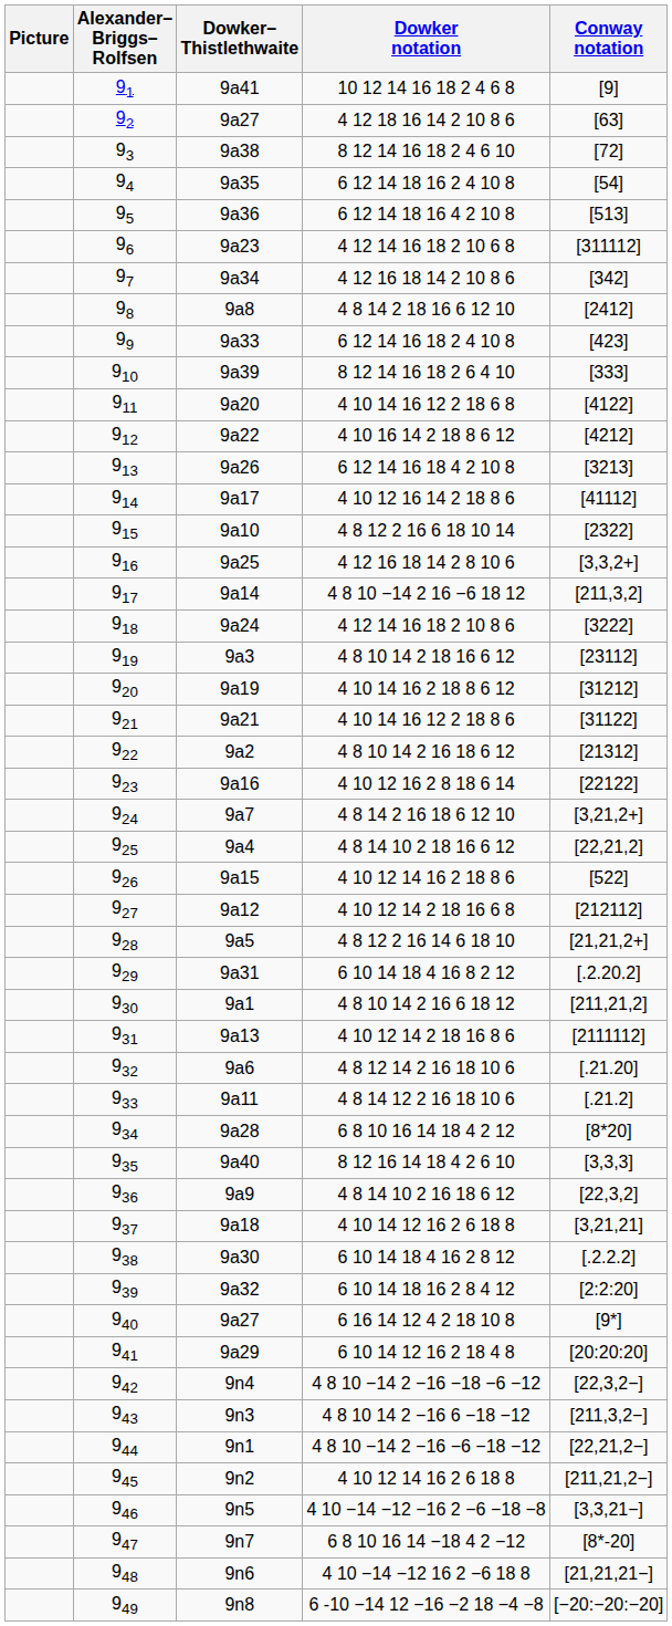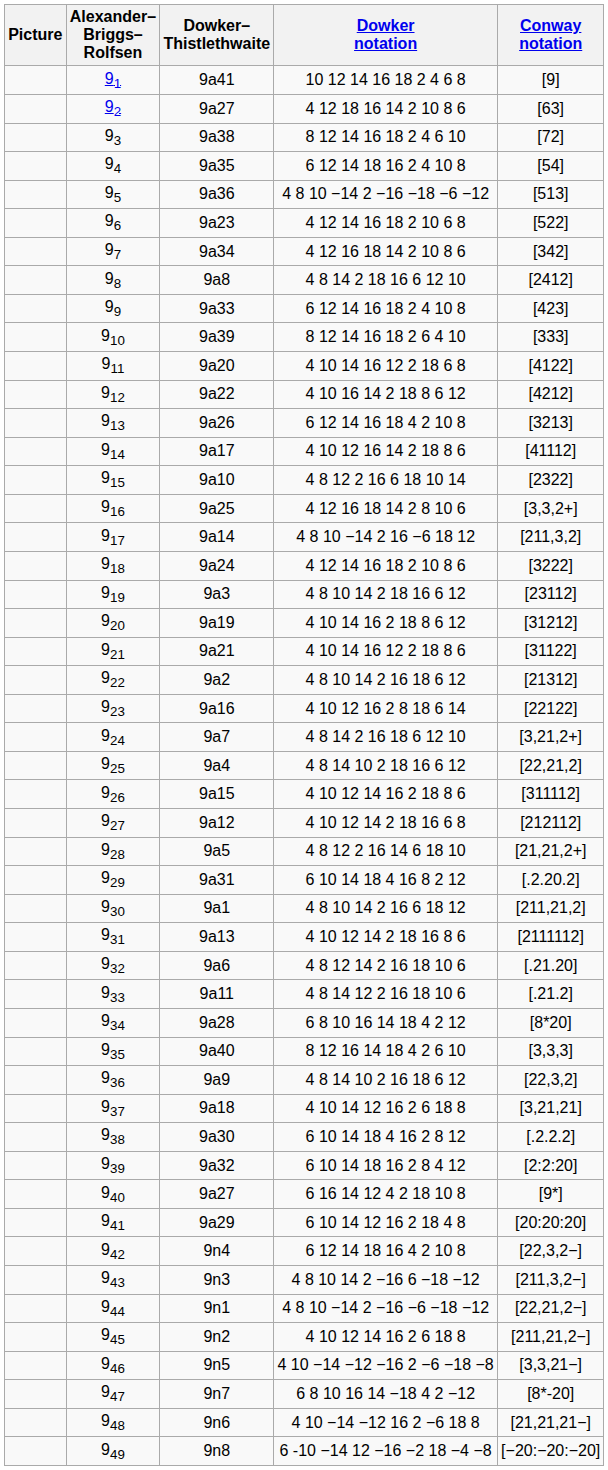95 | Dowker notation: 6 12 14 18 16 4 2 10 8 -> 4 8 10 −14 2 −16 −18 −6 −12
96 | Conway notation: [311112] -> [522]
926 | Conway notation: [522] -> [311112]
942 | Dowker notation: 4 8 10 −14 2 −16 −18 −6 −12 -> 6 12 14 18 16 4 2 10 8
